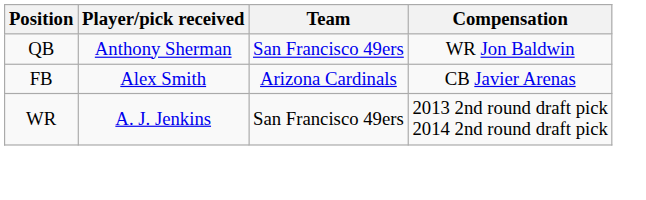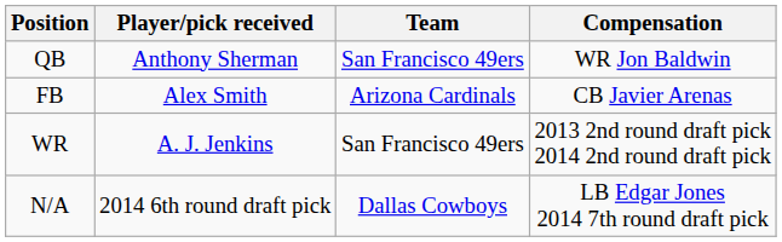+ row: N/A | 2014 6th round draft pick | Dallas Cowboys | LB Edgar Jones 2014 7th round draft pick
